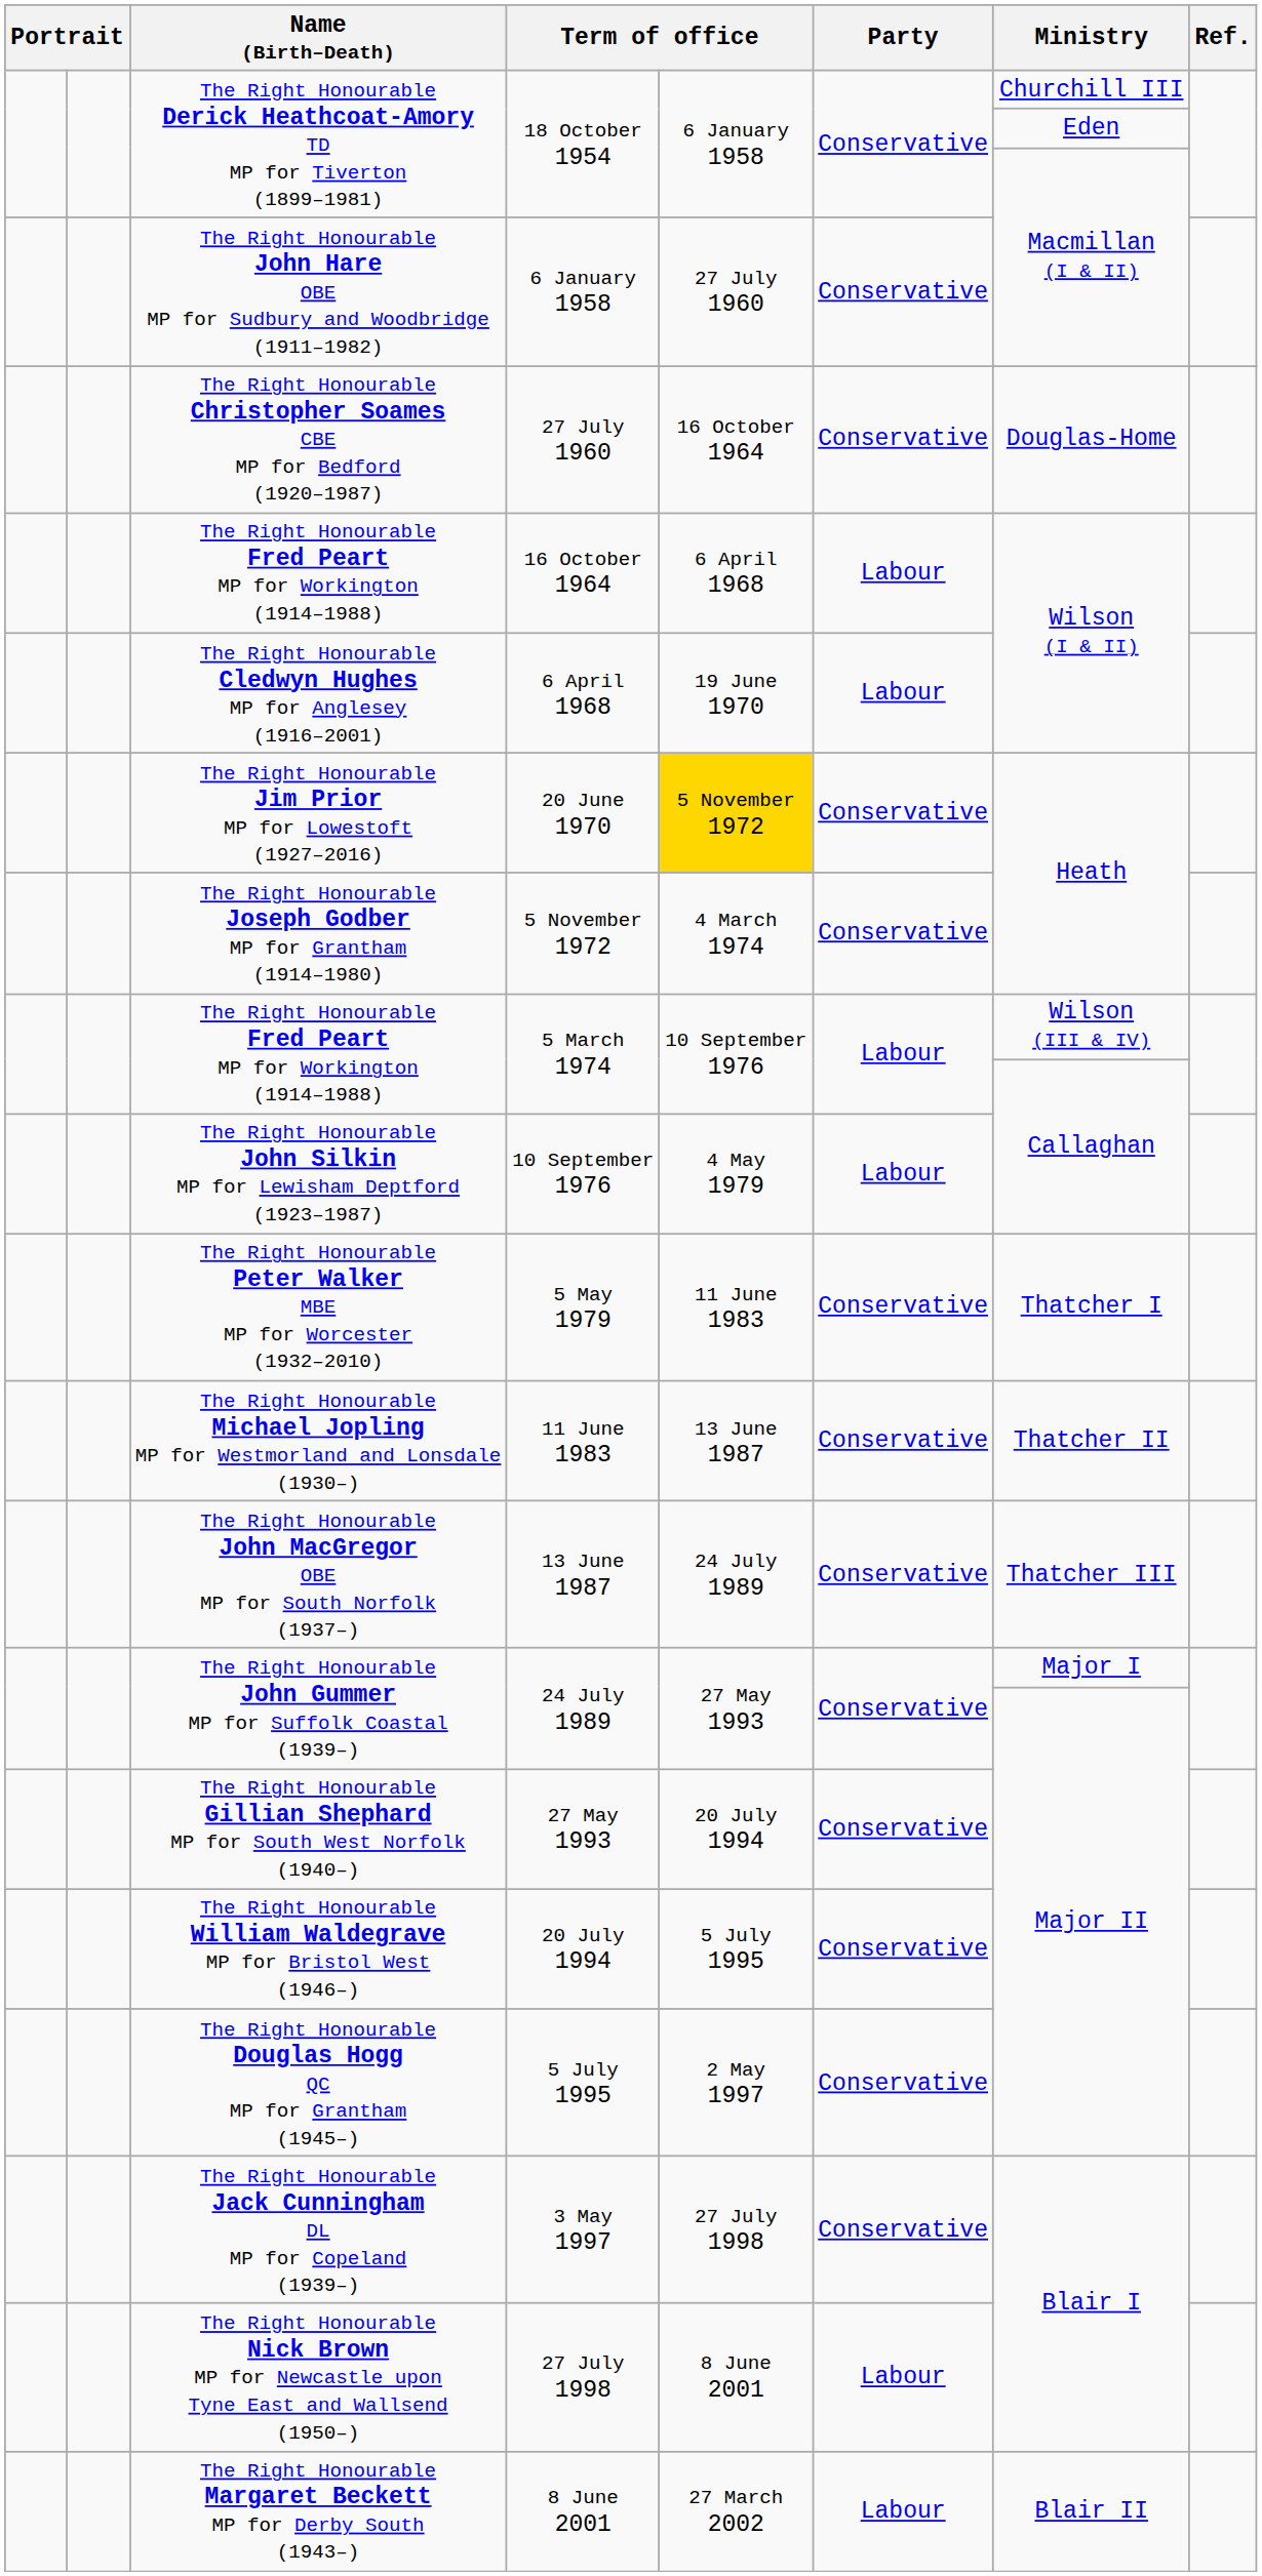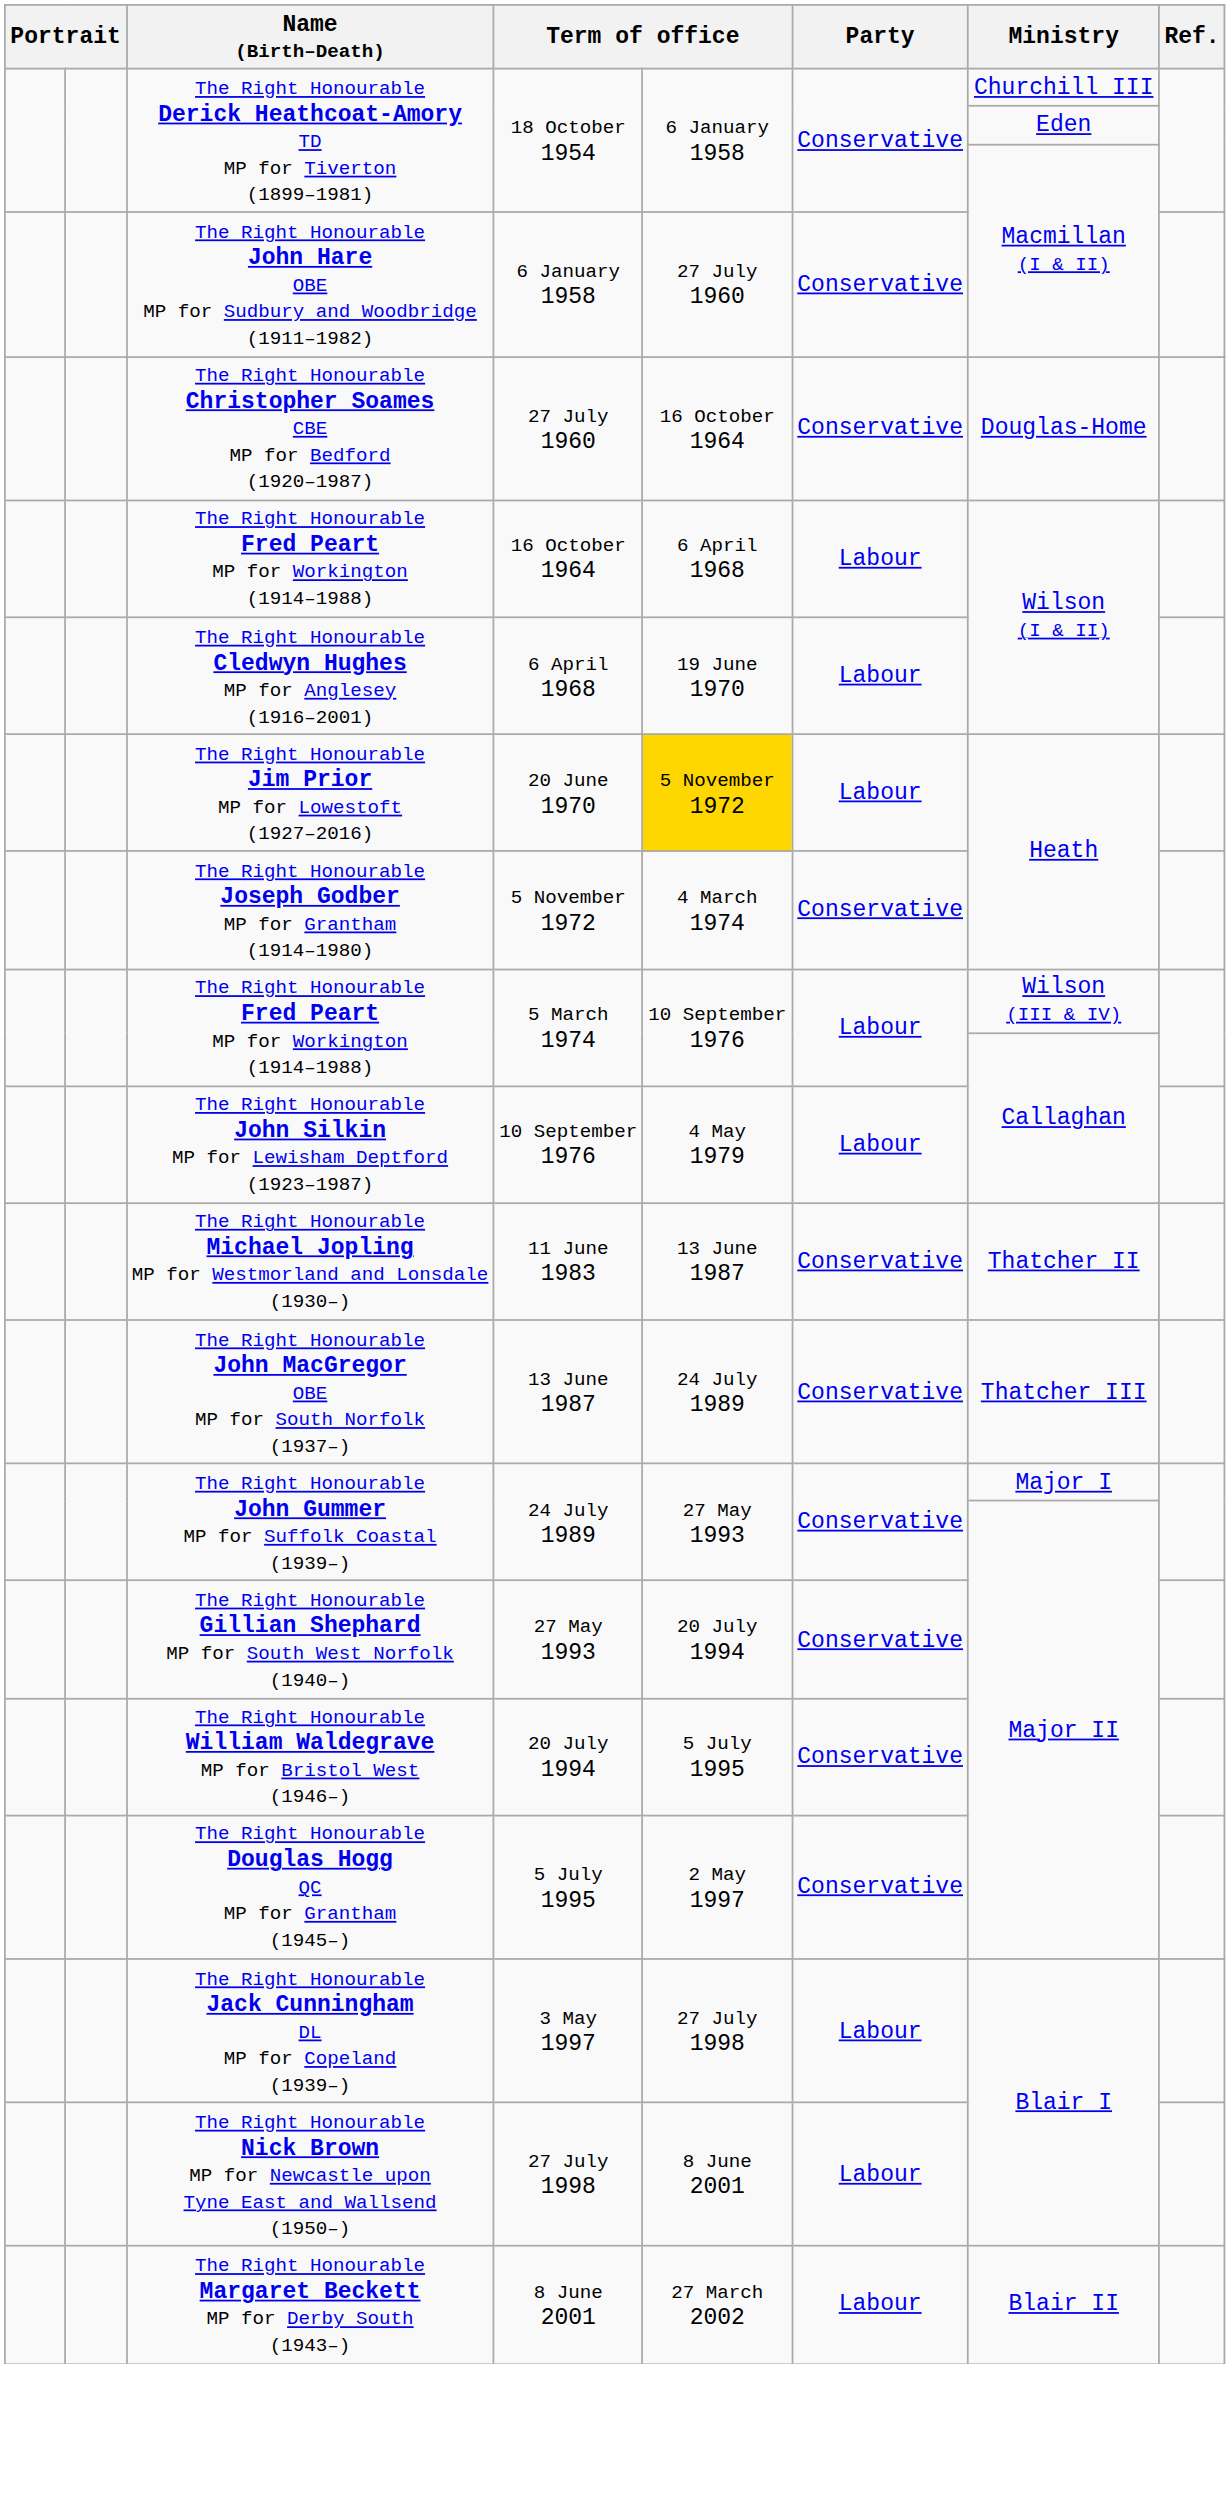20 June 1970 | Party: Conservative -> Labour
- row: The Right Honourable Peter Walker MBE MP for Worcester (1932–2010) | 5 May 1979 | 11 June 1983 | Conservative | Thatcher I
3 May 1997 | Party: Conservative -> Labour
